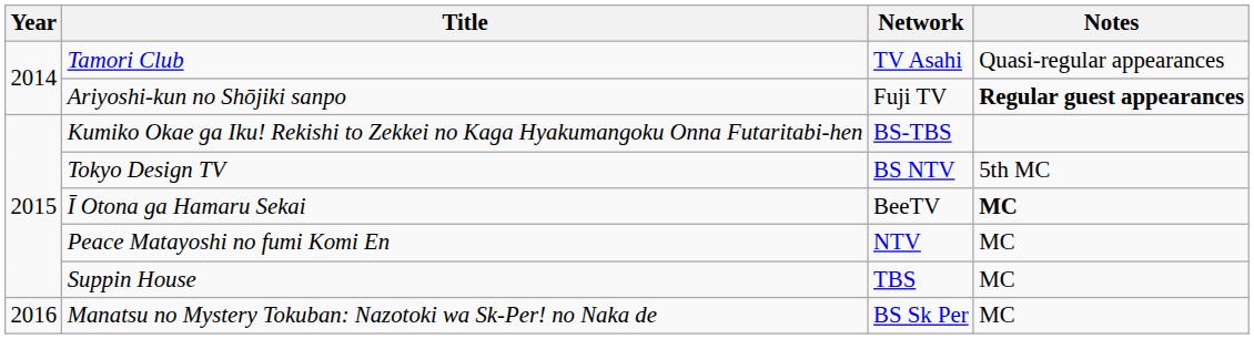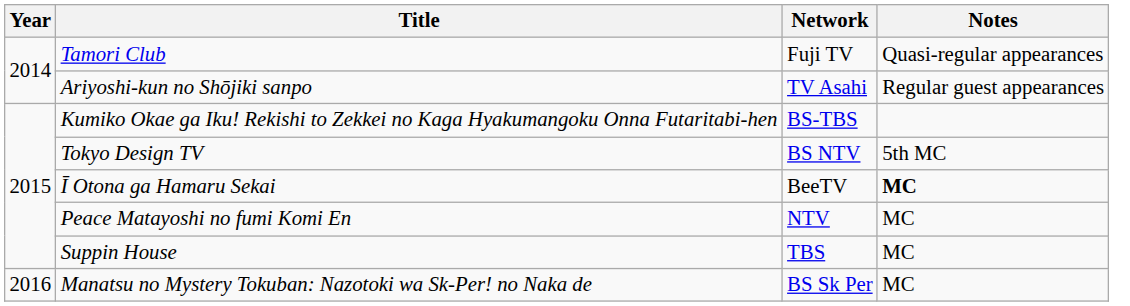Tamori Club | Network: TV Asahi -> Fuji TV
Ariyoshi-kun no Shōjiki sanpo | Network: Fuji TV -> TV Asahi
Ariyoshi-kun no Shōjiki sanpo | Notes: bold -> normal
